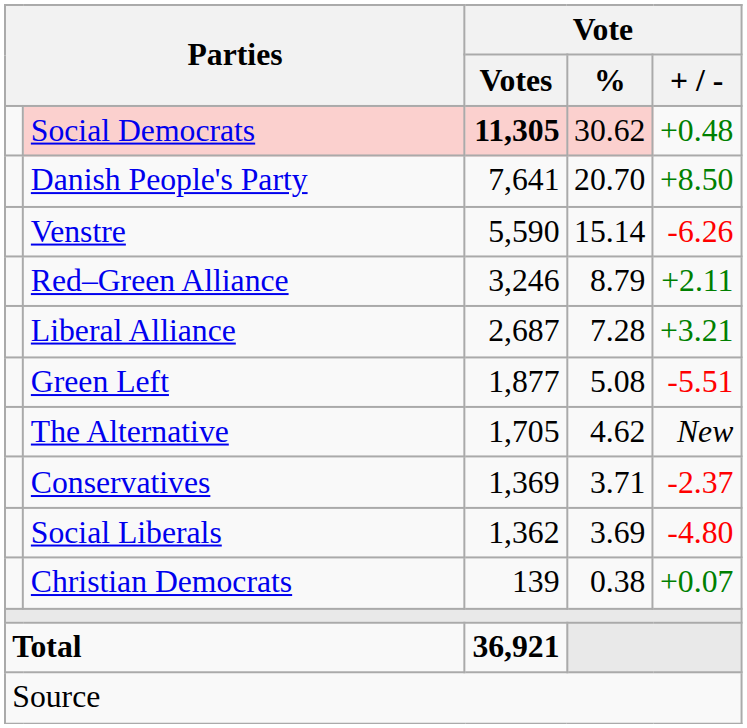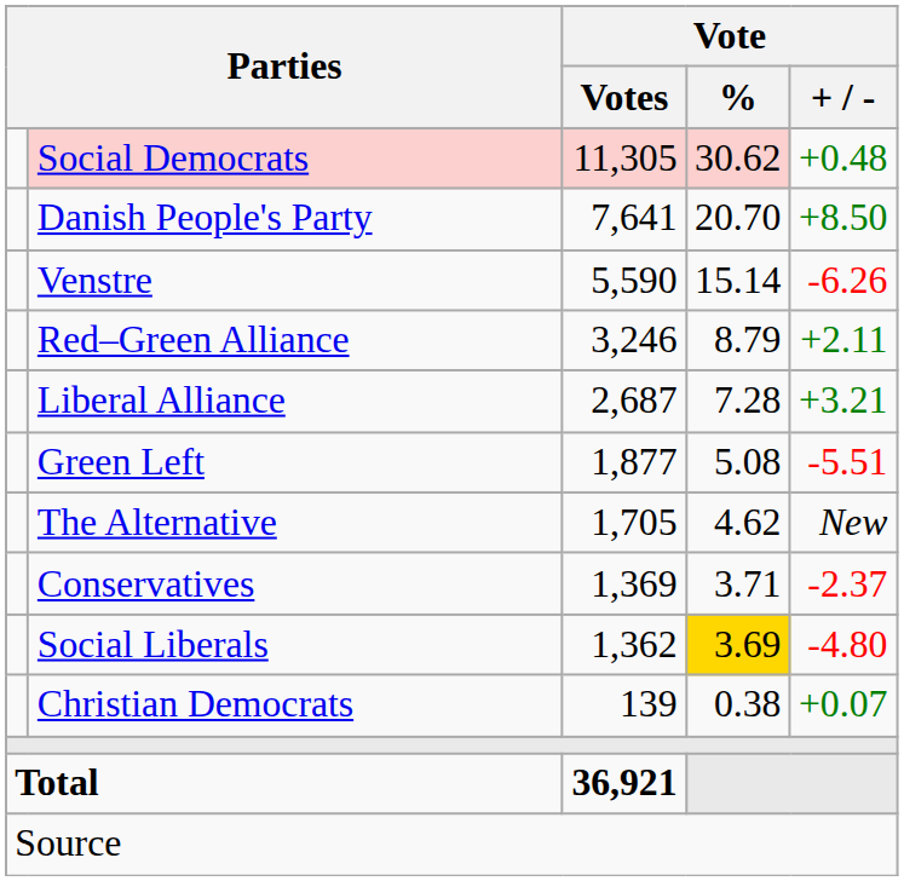Social Democrats | Vote / Votes: bold -> normal
Social Liberals | Vote / %: no background -> gold background
